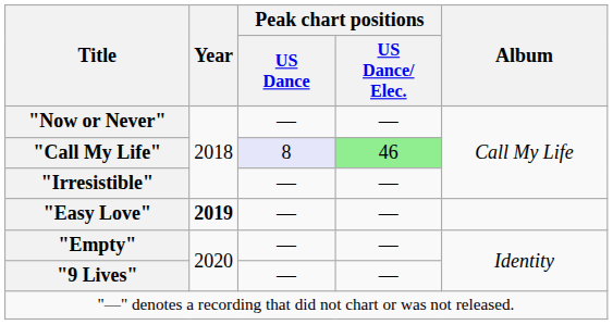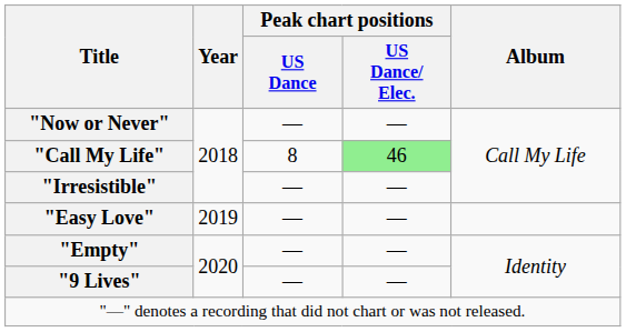"Call My Life" | Peak chart positions / US Dance: lavender background -> no background
"Easy Love" | Year: bold -> normal
